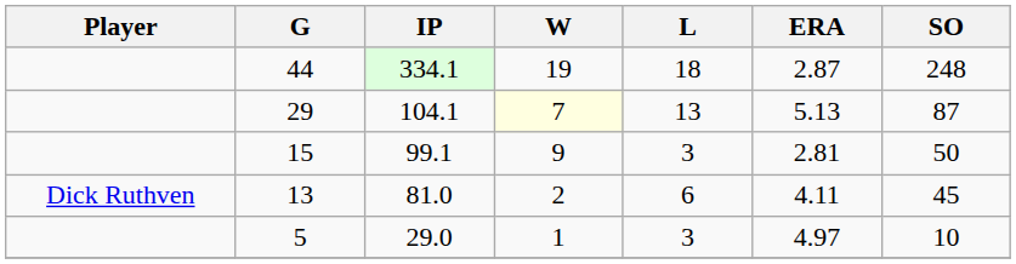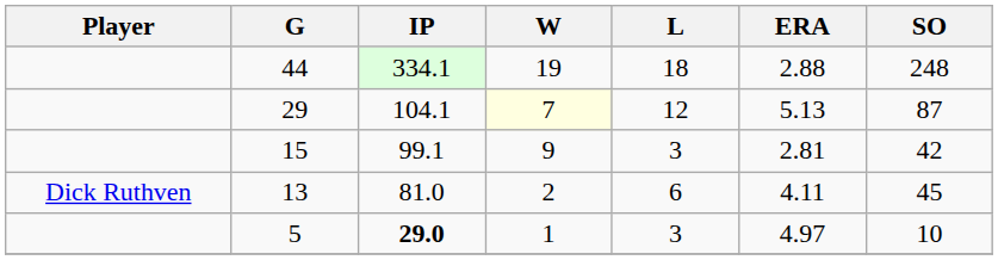44 | ERA: 2.87 -> 2.88
29 | L: 13 -> 12
15 | SO: 50 -> 42
5 | IP: normal -> bold
